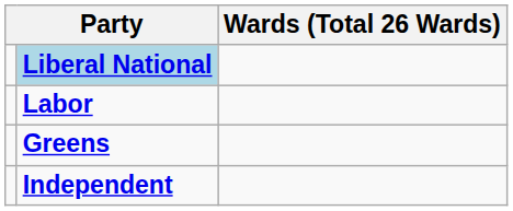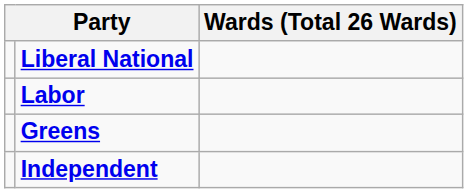Liberal National | column 2: lightblue background -> no background
